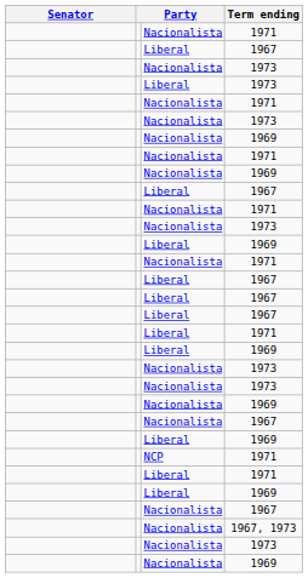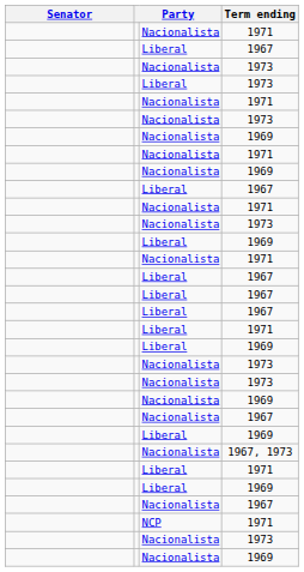rows swapped: 1967, 1973 <-> NCP / 1971
